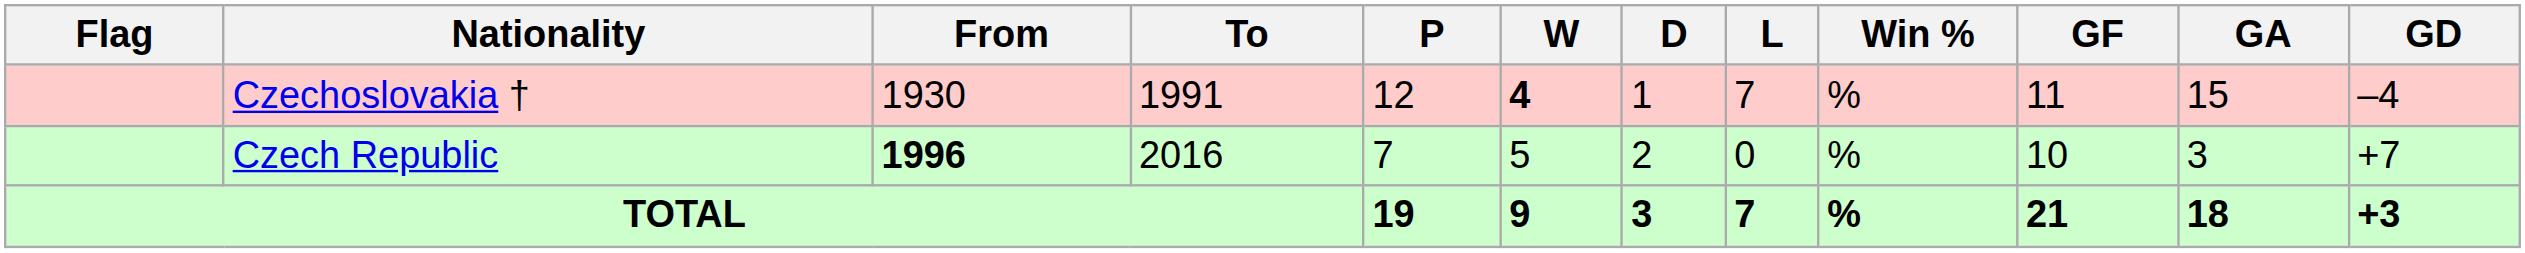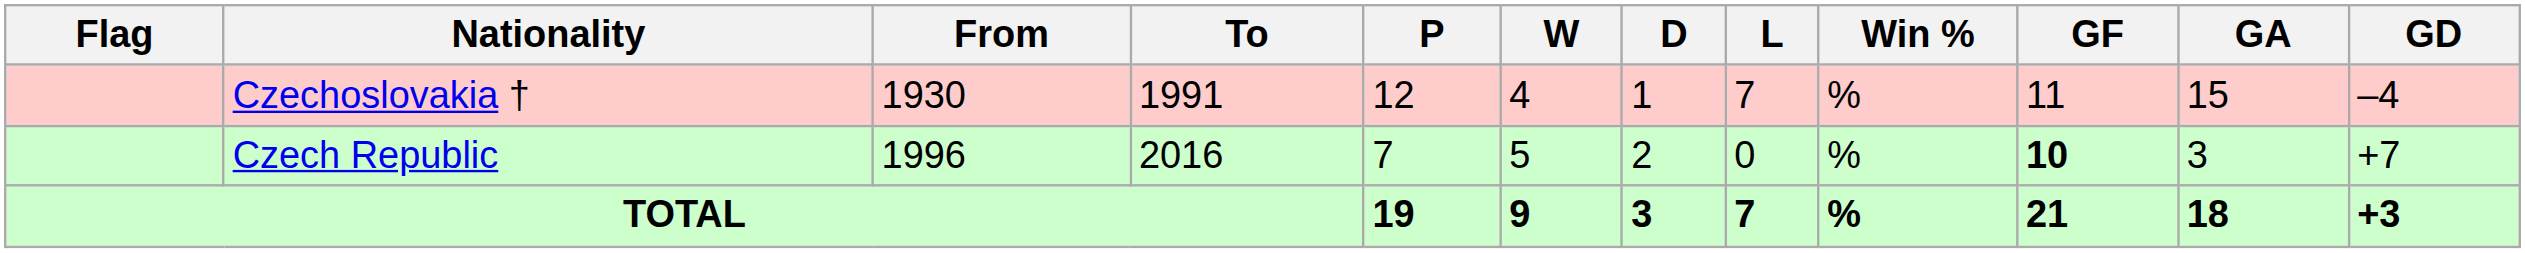Czechoslovakia † | W: bold -> normal
Czech Republic | From: bold -> normal
Czech Republic | GF: normal -> bold
